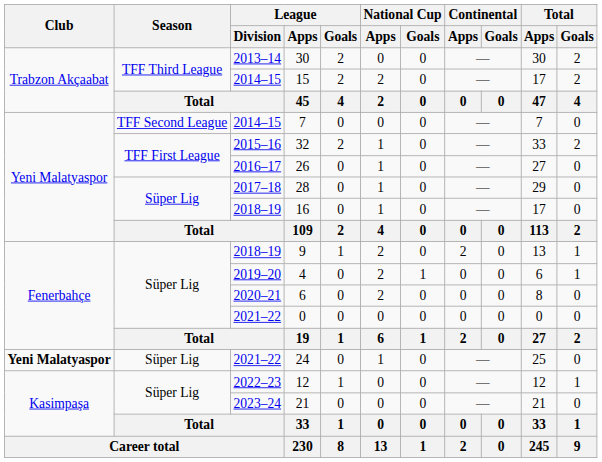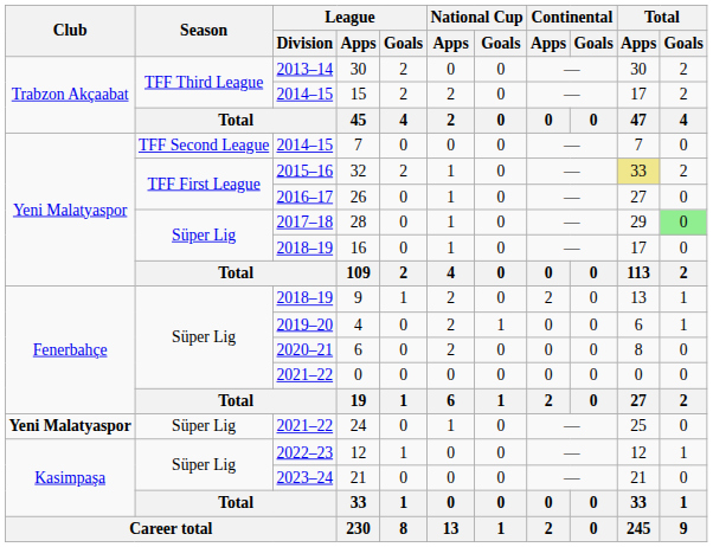32 | Total / Apps: no background -> khaki background
28 | Total / Goals: no background -> lightgreen background
